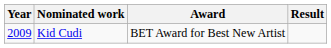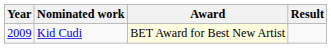Kid Cudi | Award: no background -> lightyellow background
